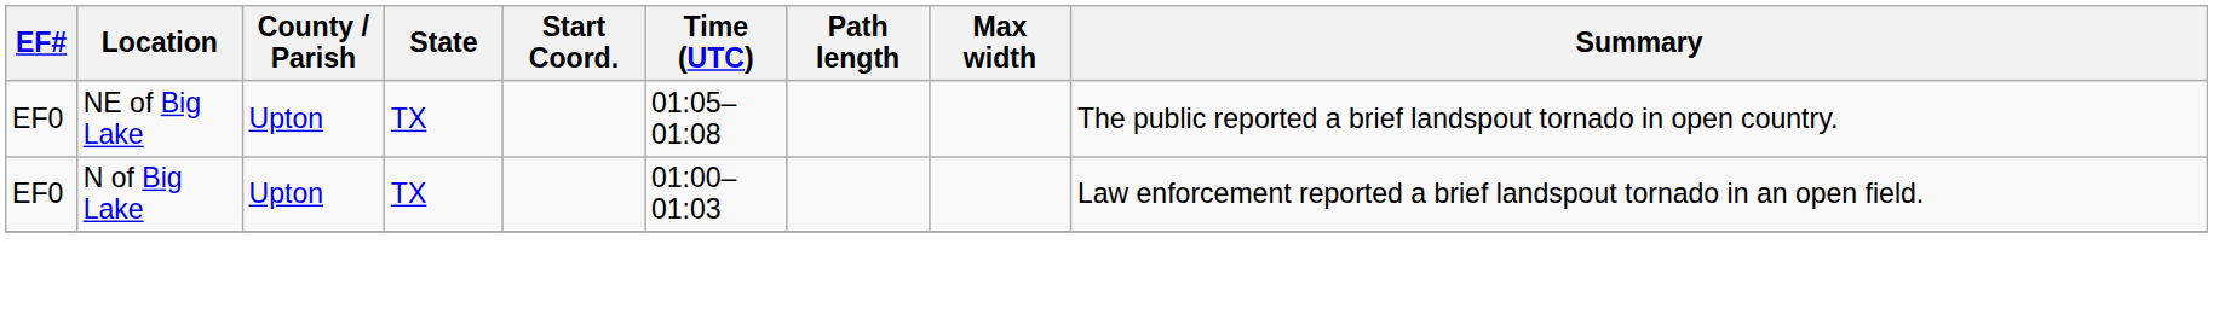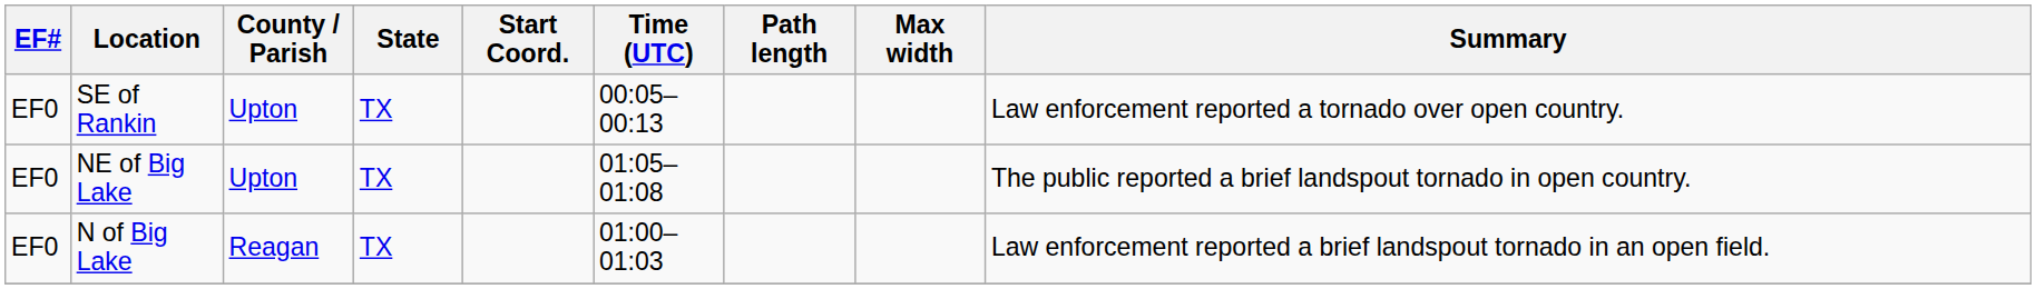+ row: EF0 | SE of Rankin | Upton | TX | 00:05–00:13 | Law enforcement reported a tornado over open country.
N of Big Lake | County / Parish: Upton -> Reagan
